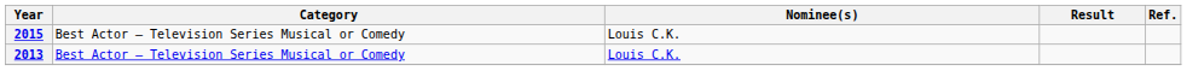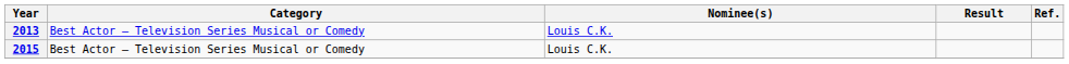rows swapped: 2013 <-> 2015
